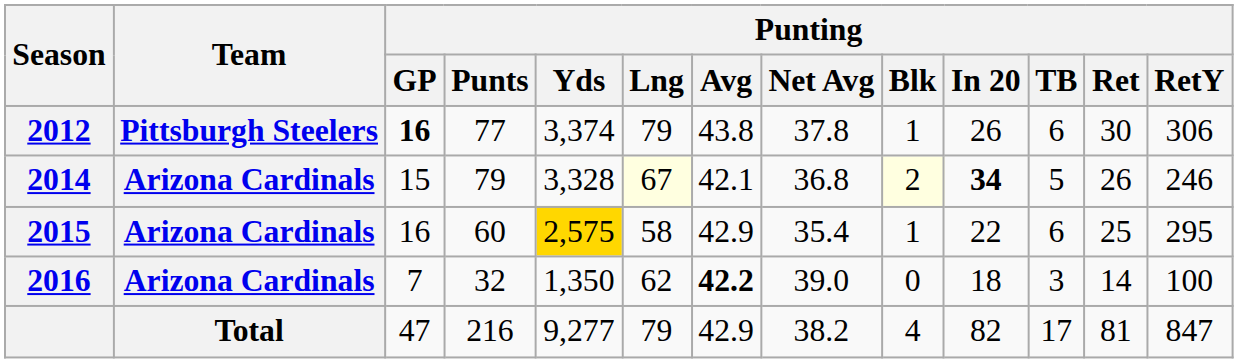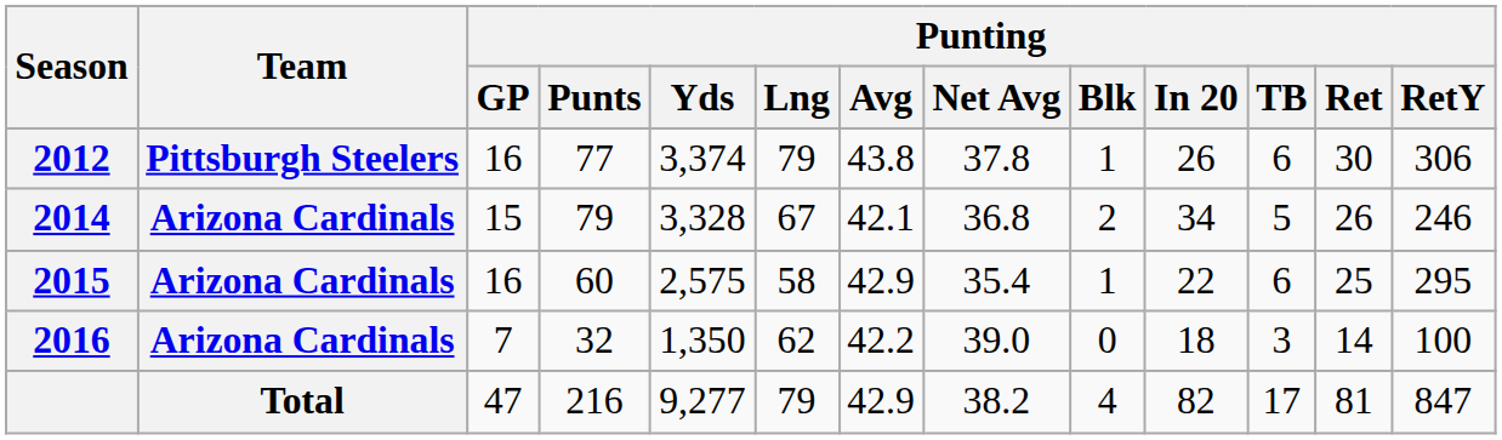2012 | Punting / GP: bold -> normal
2014 | Punting / Lng: lightyellow background -> no background
2014 | Punting / Blk: lightyellow background -> no background
2014 | Punting / In 20: bold -> normal
2015 | Punting / Yds: gold background -> no background
2016 | Punting / Avg: bold -> normal
